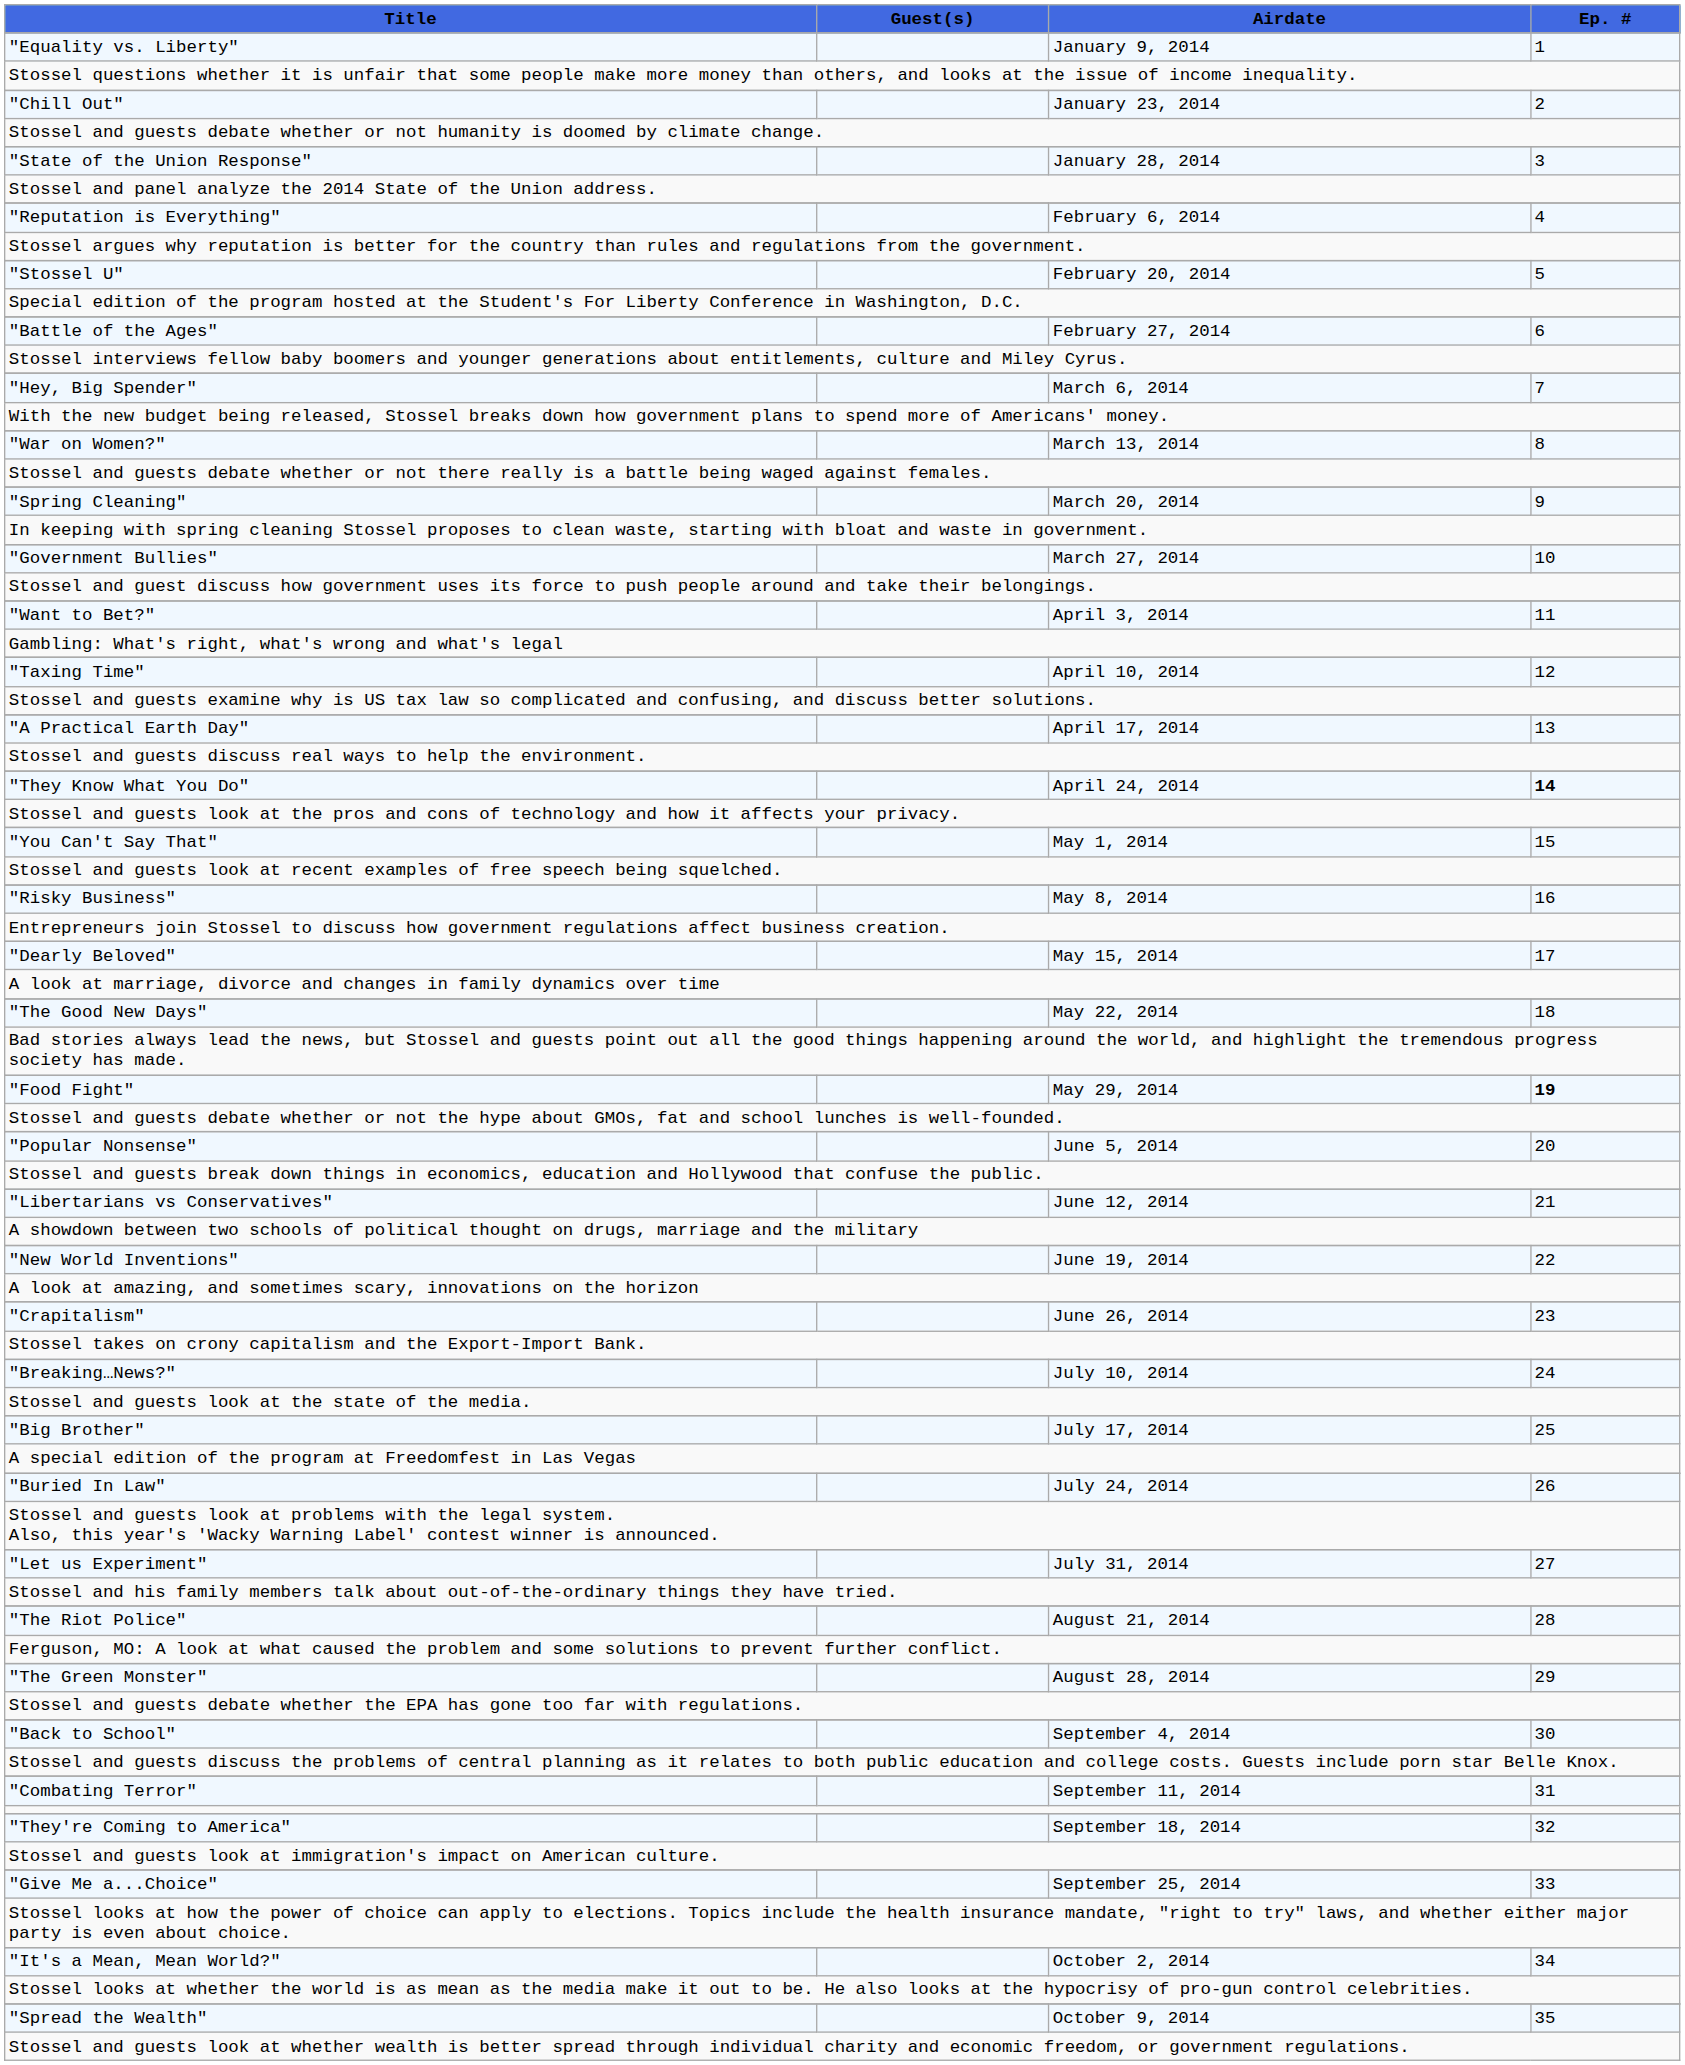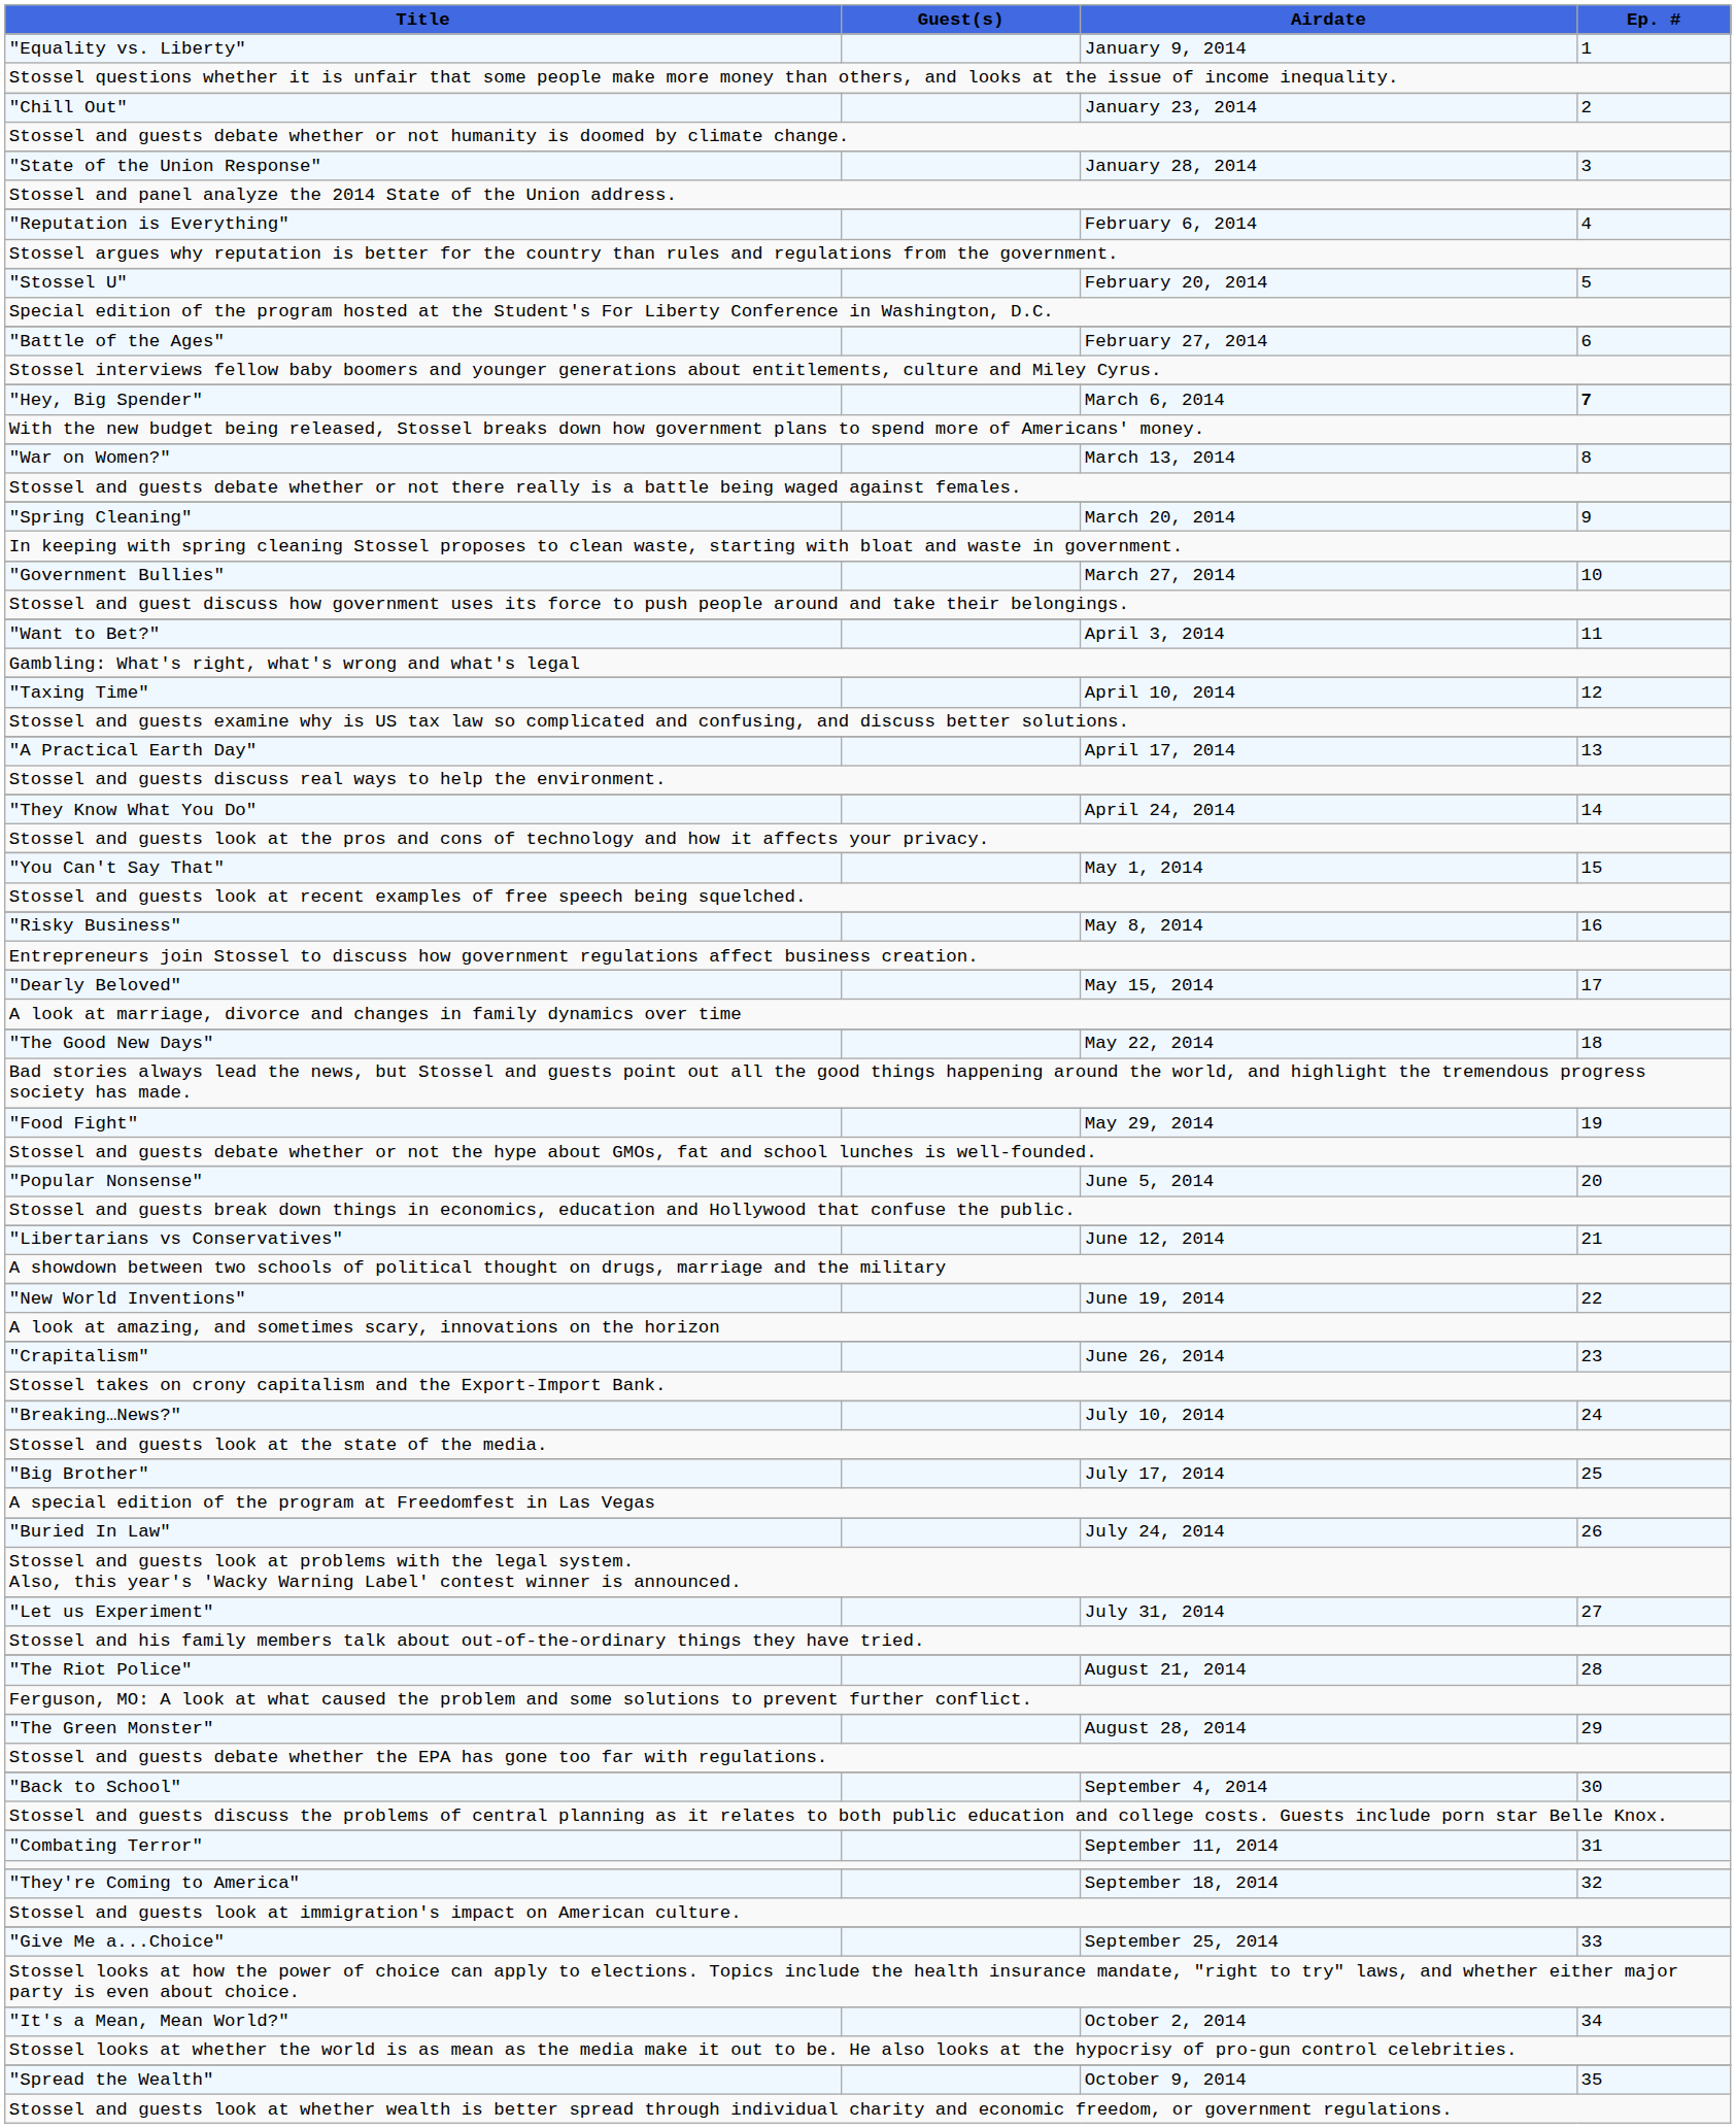"Hey, Big Spender" | Ep. #: normal -> bold
"They Know What You Do" | Ep. #: bold -> normal
"Food Fight" | Ep. #: bold -> normal
